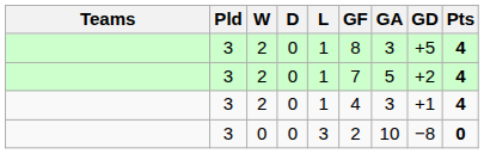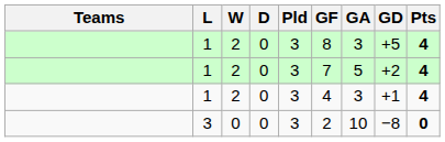columns swapped: Pld <-> L
